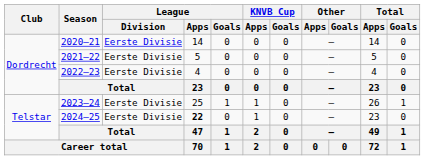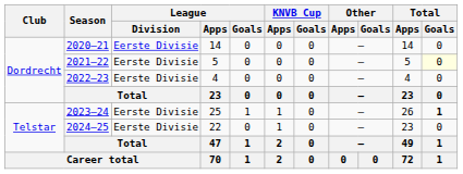2021–22 | Total / Goals: no background -> lightyellow background
2023–24 | Total / Goals: normal -> bold
2024–25 | League / Apps: bold -> normal
